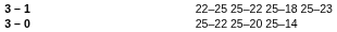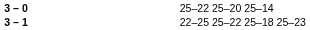rows swapped: 3 – 1 <-> 3 – 0
